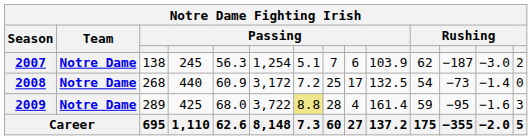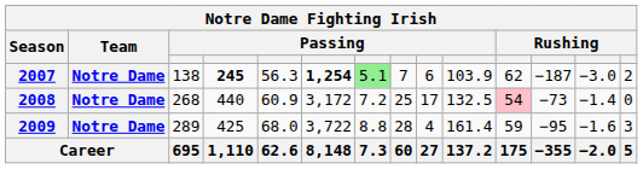2007 | column 4: normal -> bold
2007 | column 6: normal -> bold
2007 | column 7: no background -> lightgreen background
2008 | column 11: no background -> pink background
2009 | column 7: khaki background -> no background
